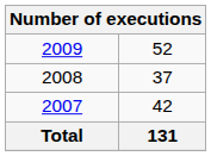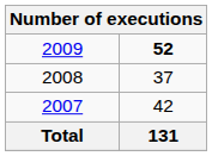2009 | column 2: normal -> bold
